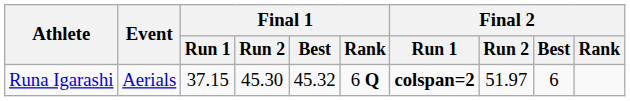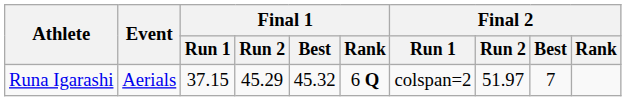Runa Igarashi | Final 1 / Run 2: 45.30 -> 45.29
Runa Igarashi | Final 2 / Run 1: bold -> normal
Runa Igarashi | Final 2 / Best: 6 -> 7
